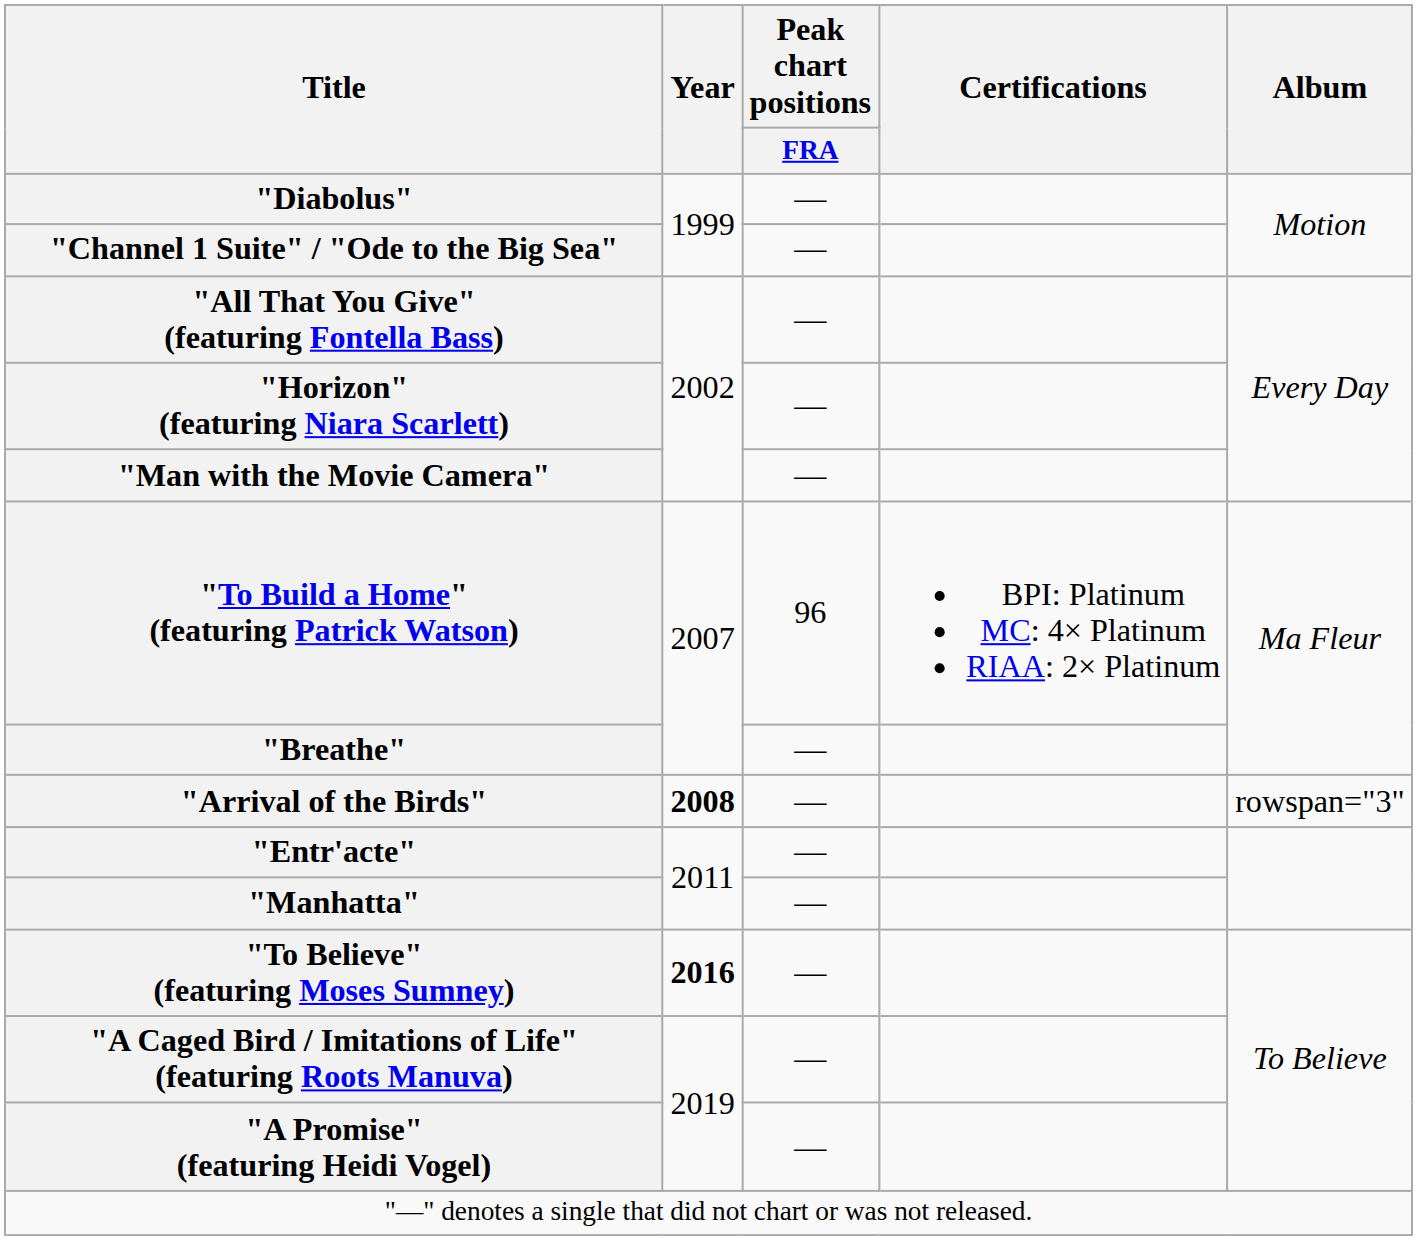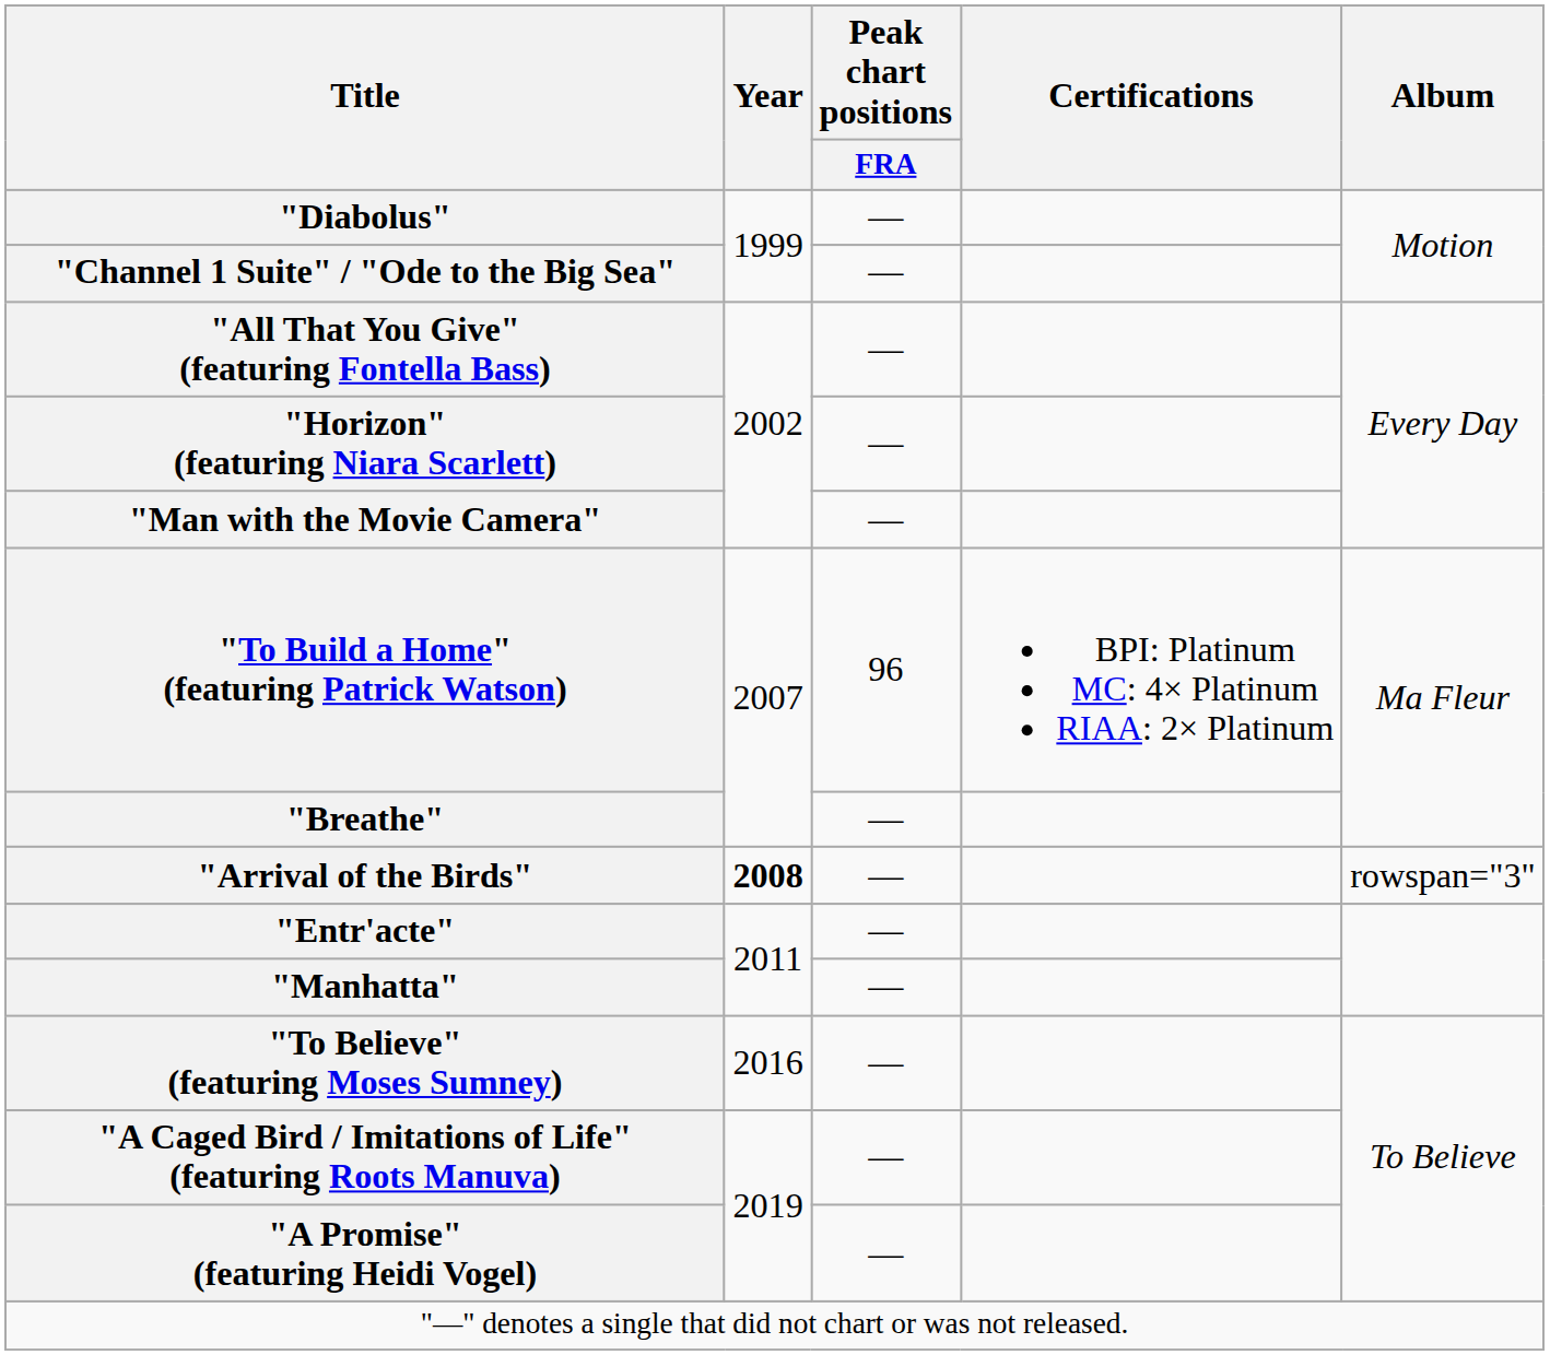"To Believe" (featuring Moses Sumney) | Year: bold -> normal
